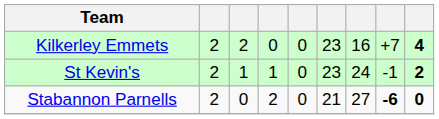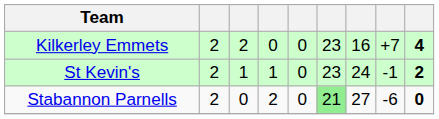Stabannon Parnells | column 6: no background -> lightgreen background
Stabannon Parnells | column 8: bold -> normal
